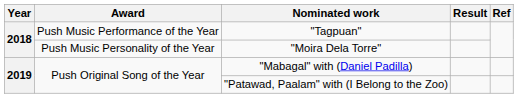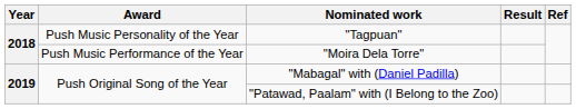"Tagpuan" | Award: Push Music Performance of the Year -> Push Music Personality of the Year
"Moira Dela Torre" | Award: Push Music Personality of the Year -> Push Music Performance of the Year
